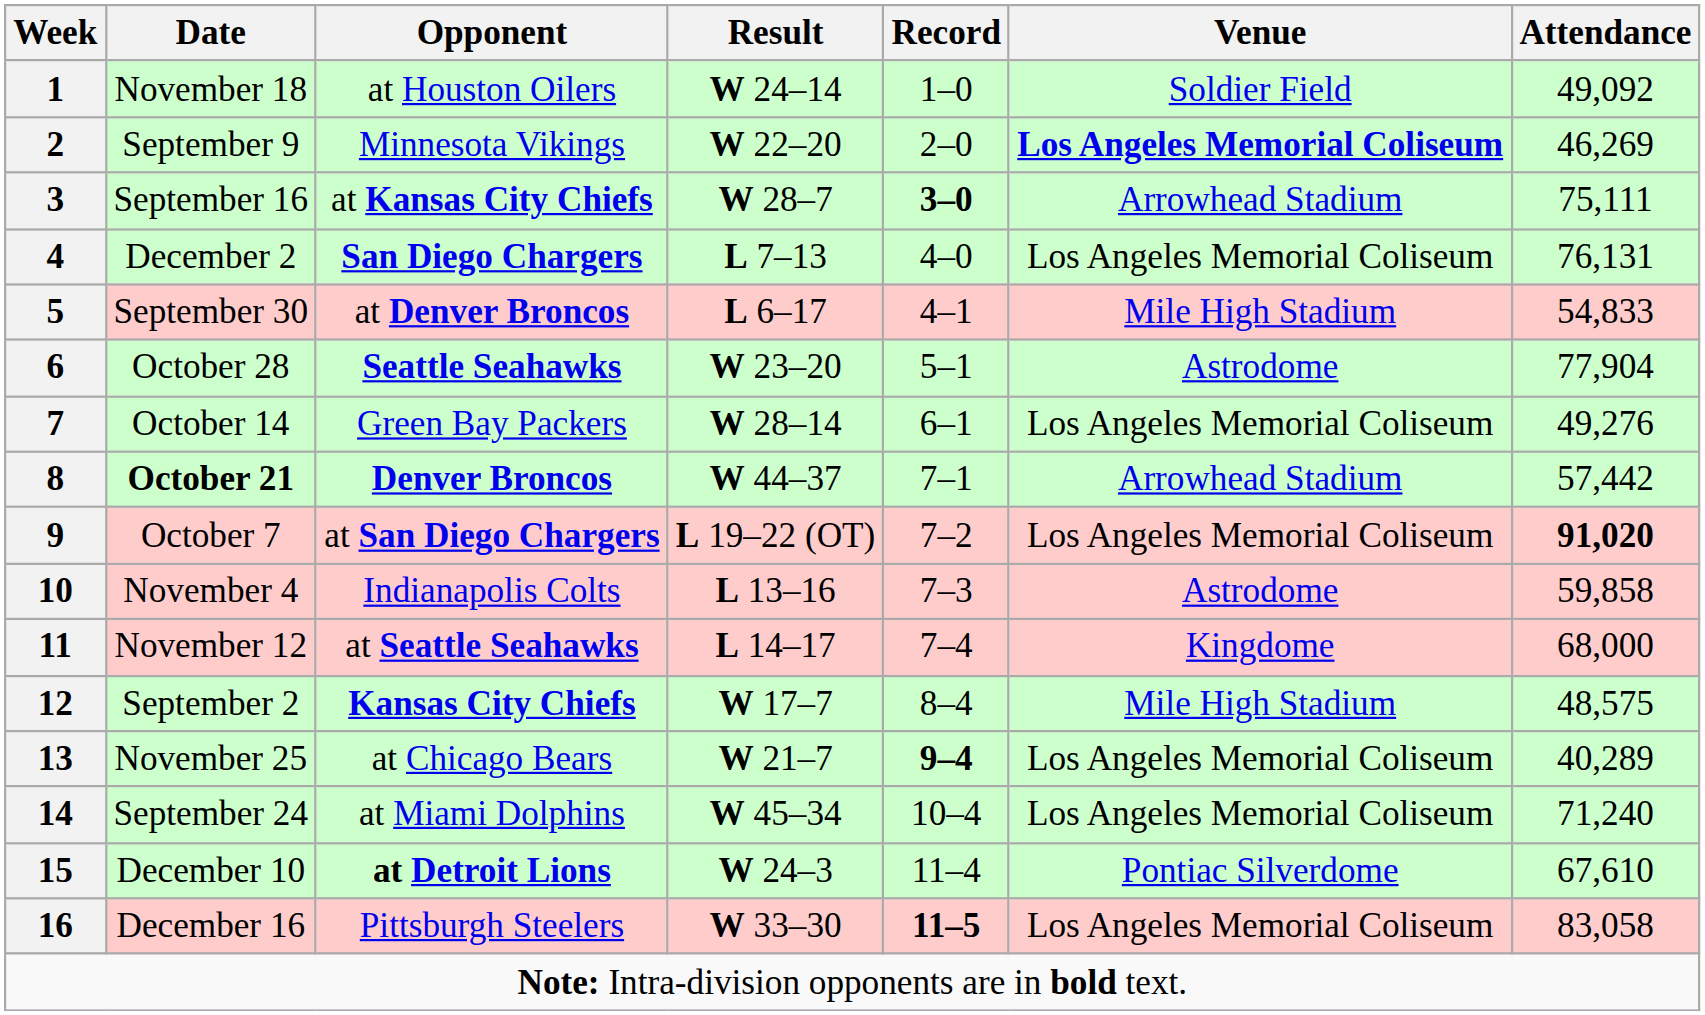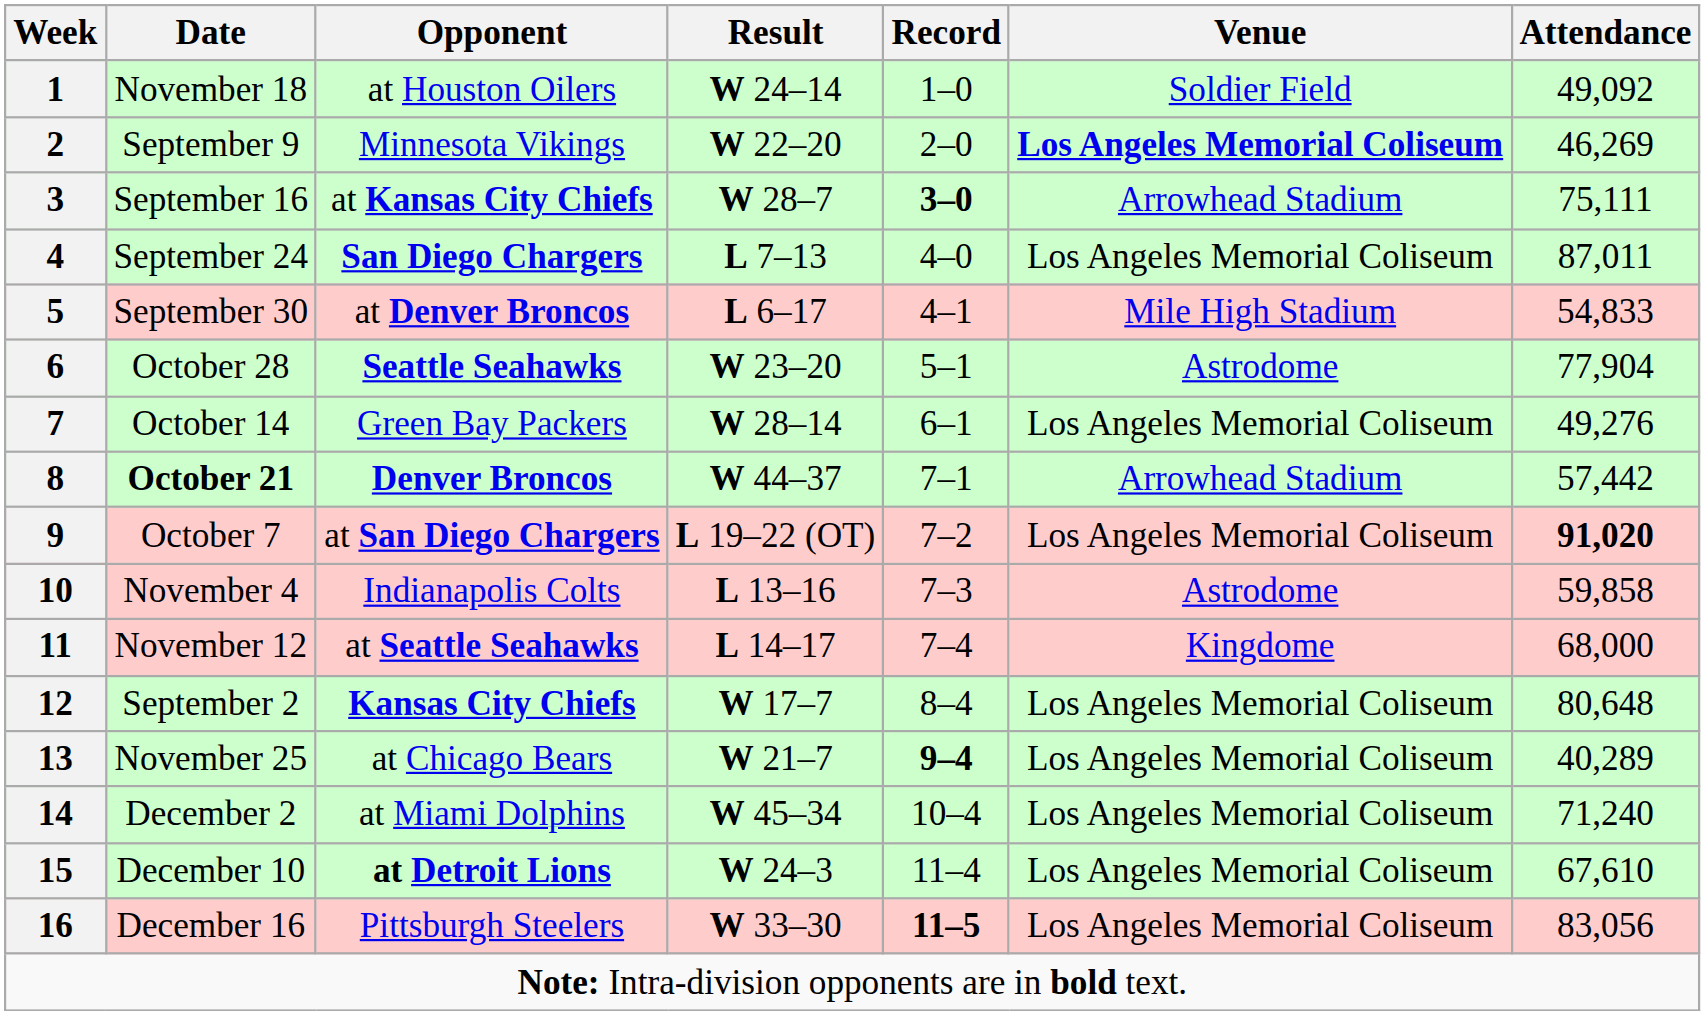4 | Date: December 2 -> September 24
4 | Attendance: 76,131 -> 87,011
12 | Venue: Mile High Stadium -> Los Angeles Memorial Coliseum
12 | Attendance: 48,575 -> 80,648
14 | Date: September 24 -> December 2
15 | Venue: Pontiac Silverdome -> Los Angeles Memorial Coliseum
16 | Attendance: 83,058 -> 83,056
